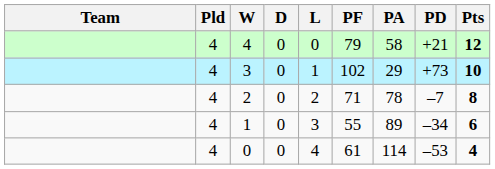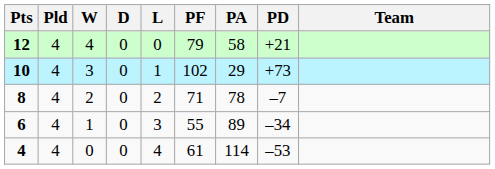columns swapped: Team <-> Pts
